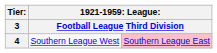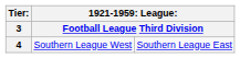4 | column 3: pink background -> no background
